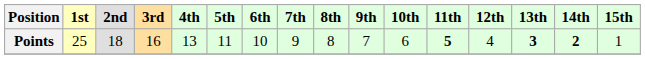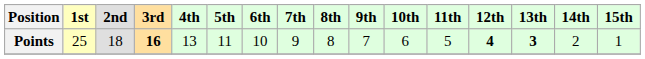Points | 3rd: normal -> bold
Points | 11th: bold -> normal
Points | 12th: normal -> bold
Points | 14th: bold -> normal
